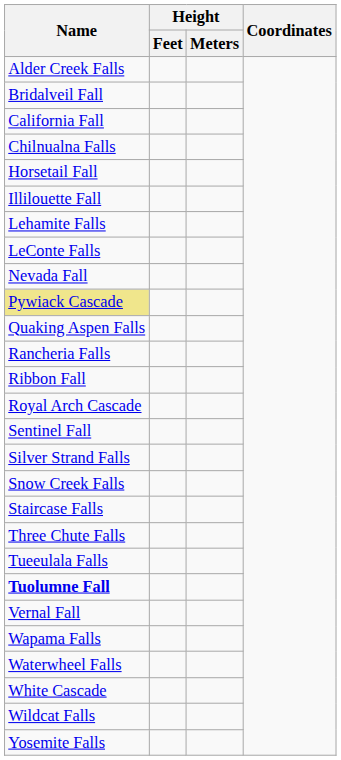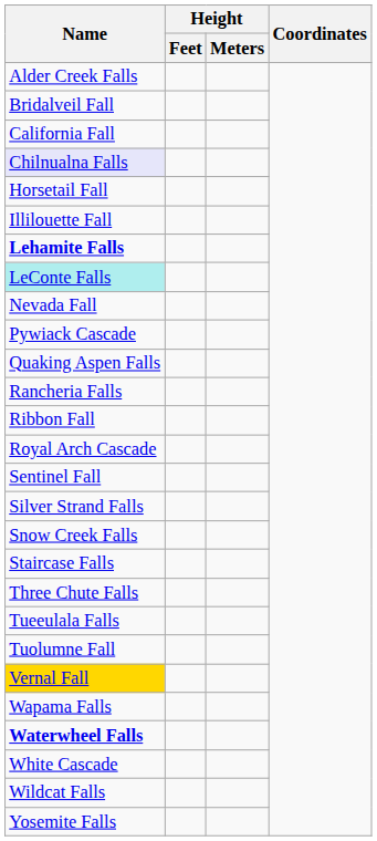Chilnualna Falls | Name: no background -> lavender background
Lehamite Falls | Name: normal -> bold
LeConte Falls | Name: no background -> paleturquoise background
Pywiack Cascade | Name: khaki background -> no background
Tuolumne Fall | Name: bold -> normal
Vernal Fall | Name: no background -> gold background
Waterwheel Falls | Name: normal -> bold
